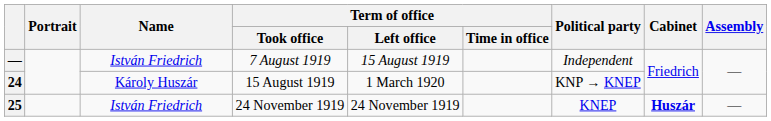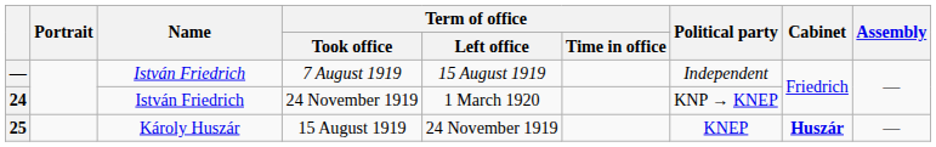24 | Name: Károly Huszár -> István Friedrich
24 | Term of office / Took office: 15 August 1919 -> 24 November 1919
25 | Name: István Friedrich -> Károly Huszár
25 | Term of office / Took office: 24 November 1919 -> 15 August 1919
